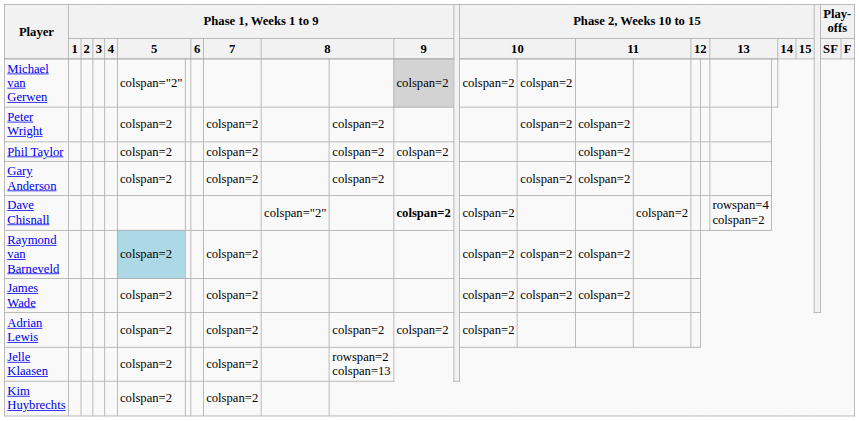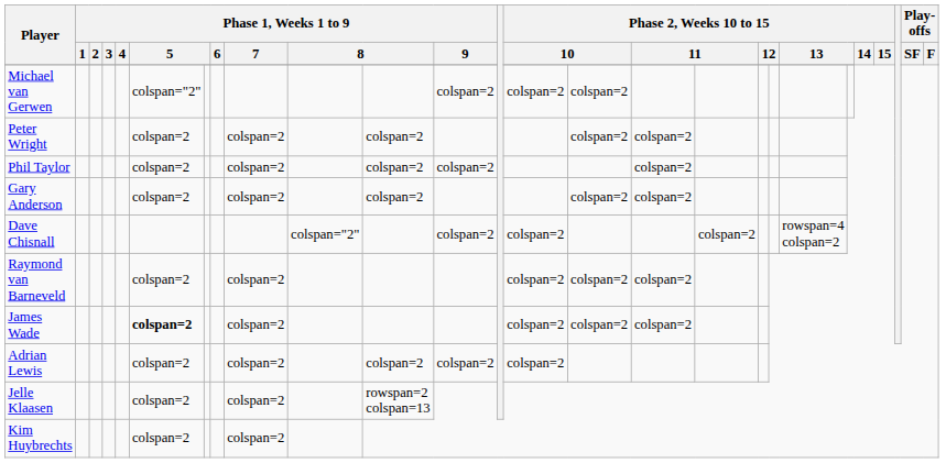Michael van Gerwen | Phase 1, Weeks 1 to 9 / 9: lightgrey background -> no background
Dave Chisnall | Phase 1, Weeks 1 to 9 / 9: bold -> normal
Raymond van Barneveld | column 6: lightblue background -> no background
James Wade | column 6: normal -> bold
